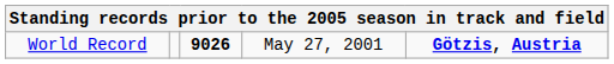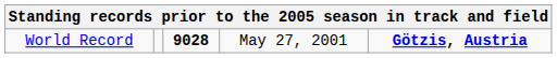World Record | column 3: 9026 -> 9028
